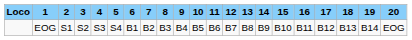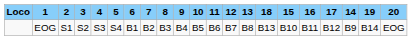columns swapped: 14 <-> 18
